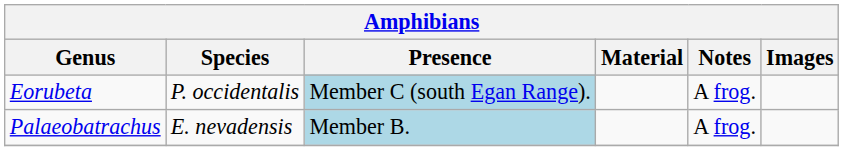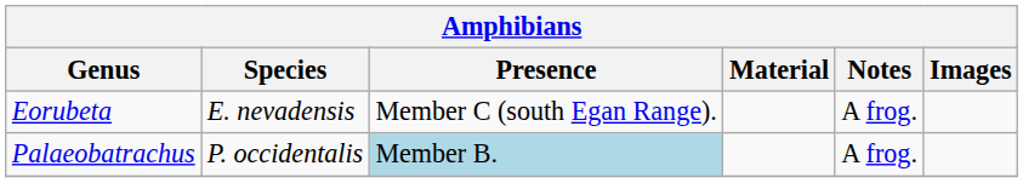Eorubeta | Species: P. occidentalis -> E. nevadensis
Eorubeta | Presence: lightblue background -> no background
Palaeobatrachus | Species: E. nevadensis -> P. occidentalis
